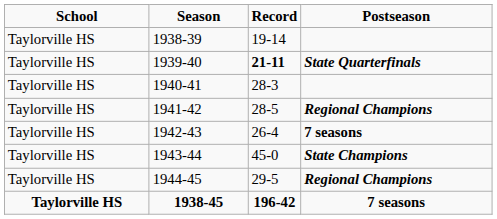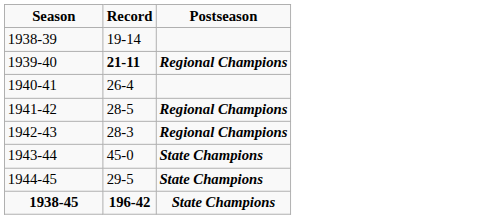- column: School | Taylorville HS | Taylorville HS | Taylorville HS | Taylorville HS | Taylorville HS | Taylorville HS | Taylorville HS | Taylorville HS
1939-40 | Postseason: State Quarterfinals -> Regional Champions
1940-41 | Record: 28-3 -> 26-4
1942-43 | Record: 26-4 -> 28-3
1942-43 | Postseason: 7 seasons -> Regional Champions
1944-45 | Postseason: Regional Champions -> State Champions
1938-45 | Postseason: 7 seasons -> State Champions
